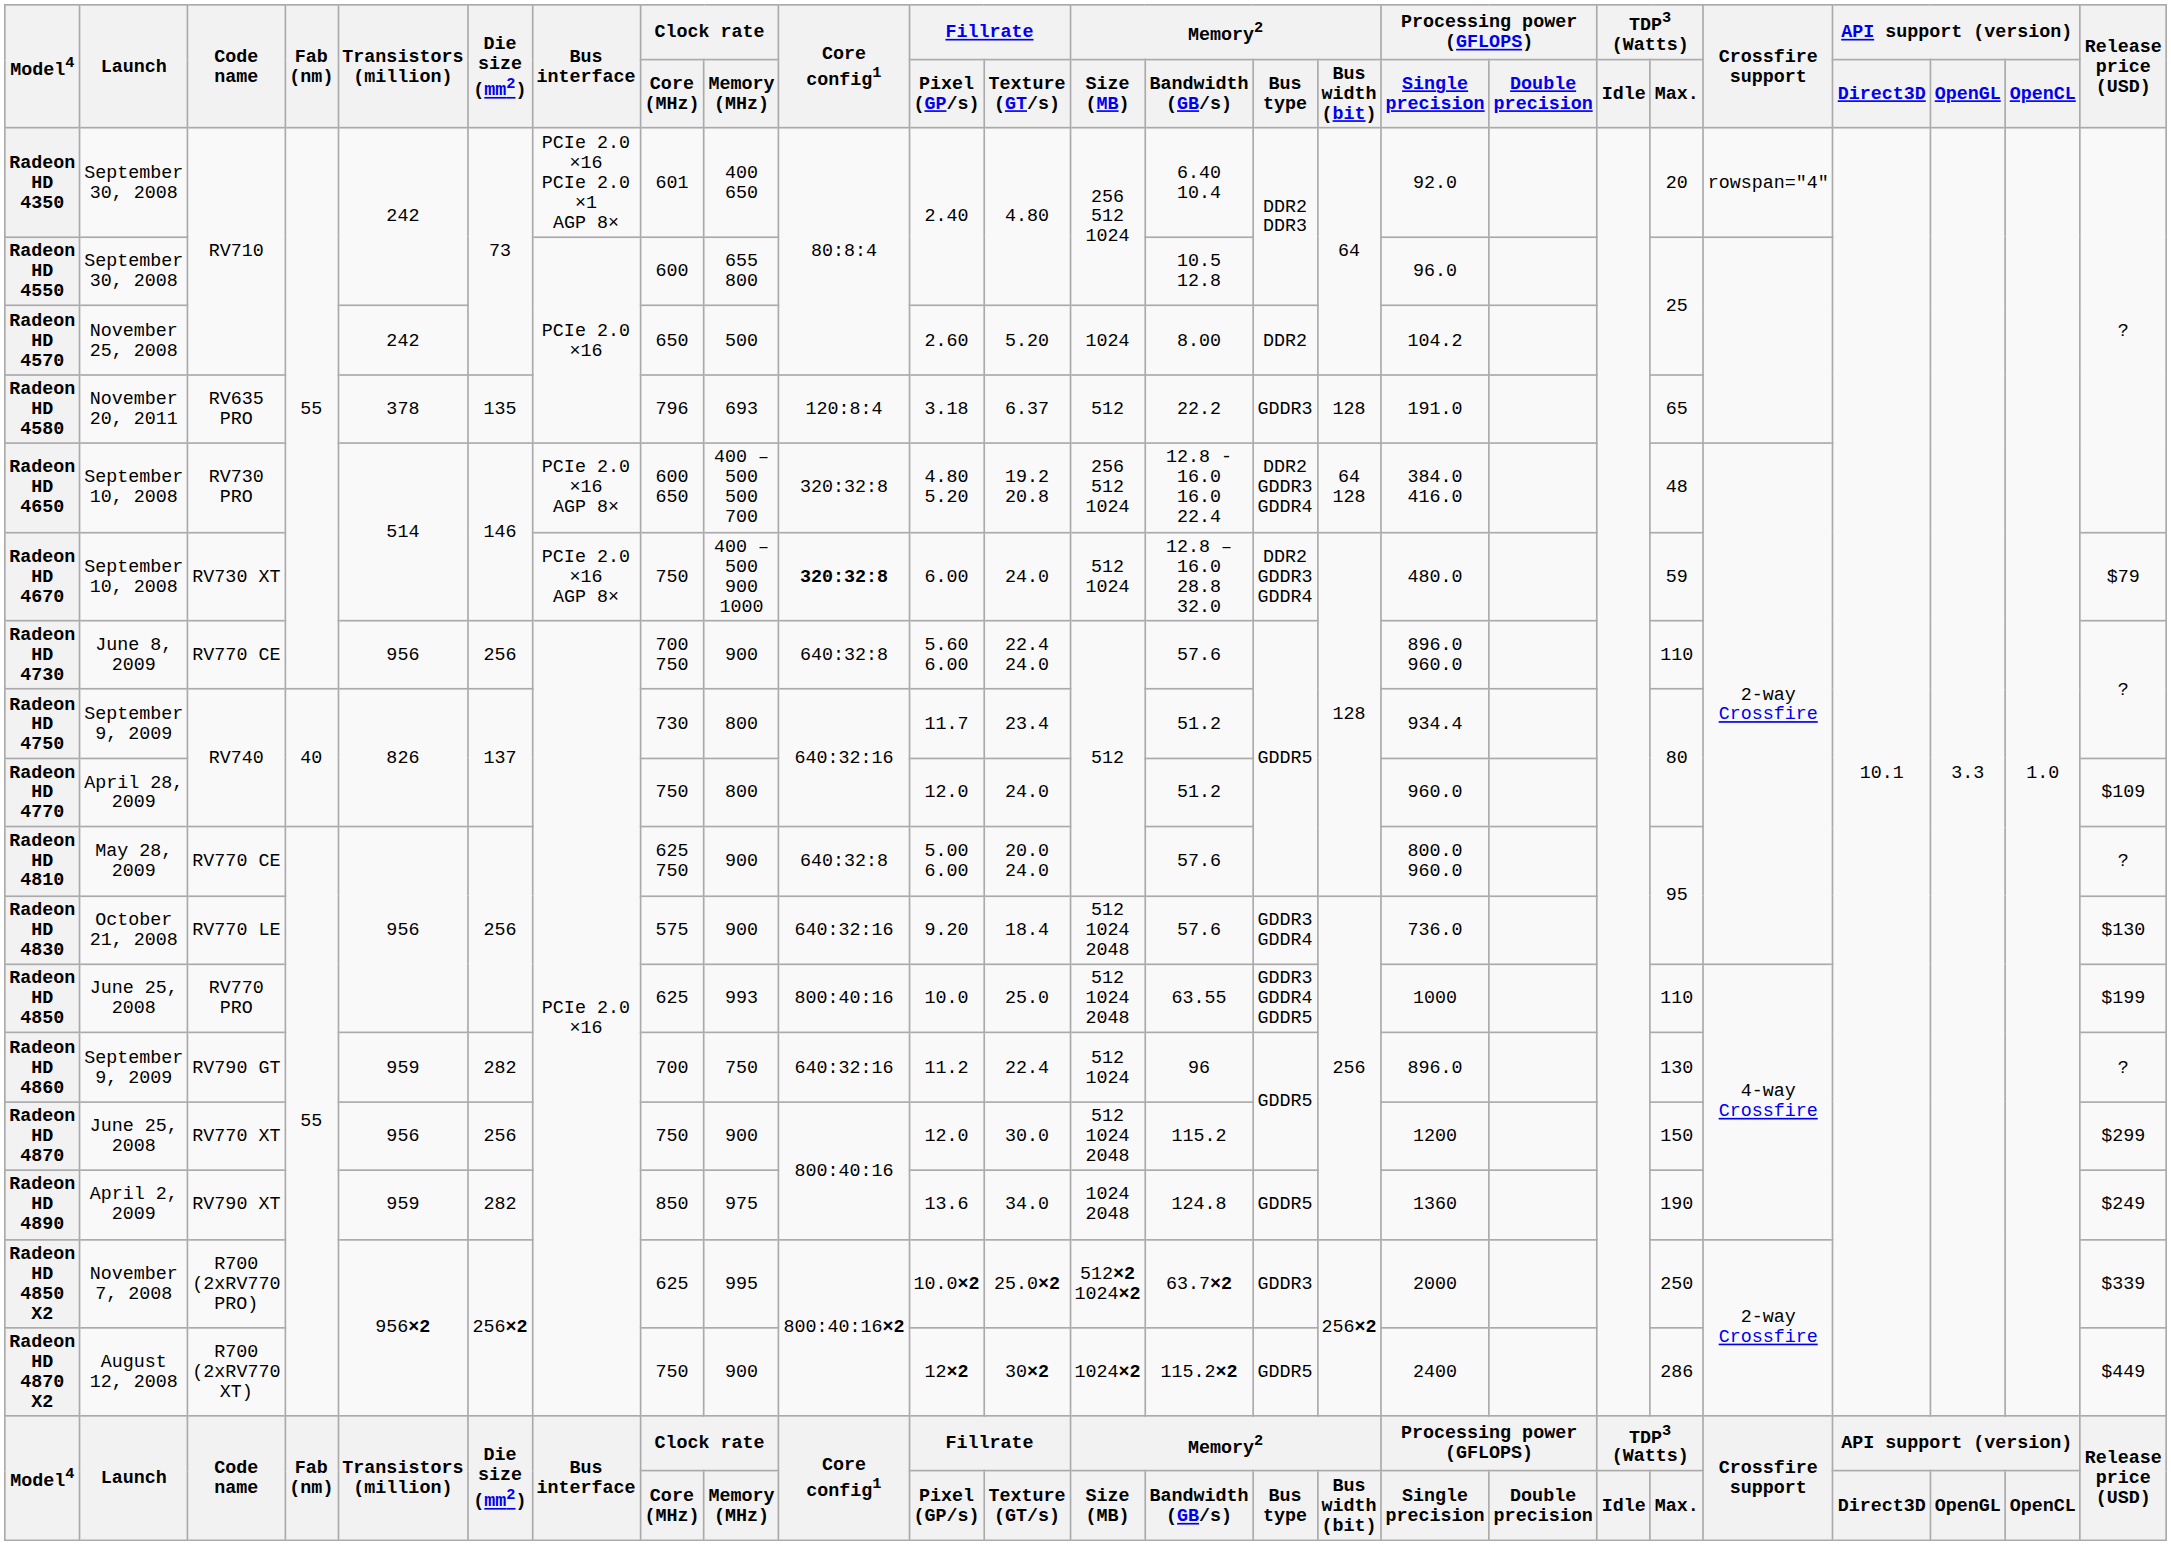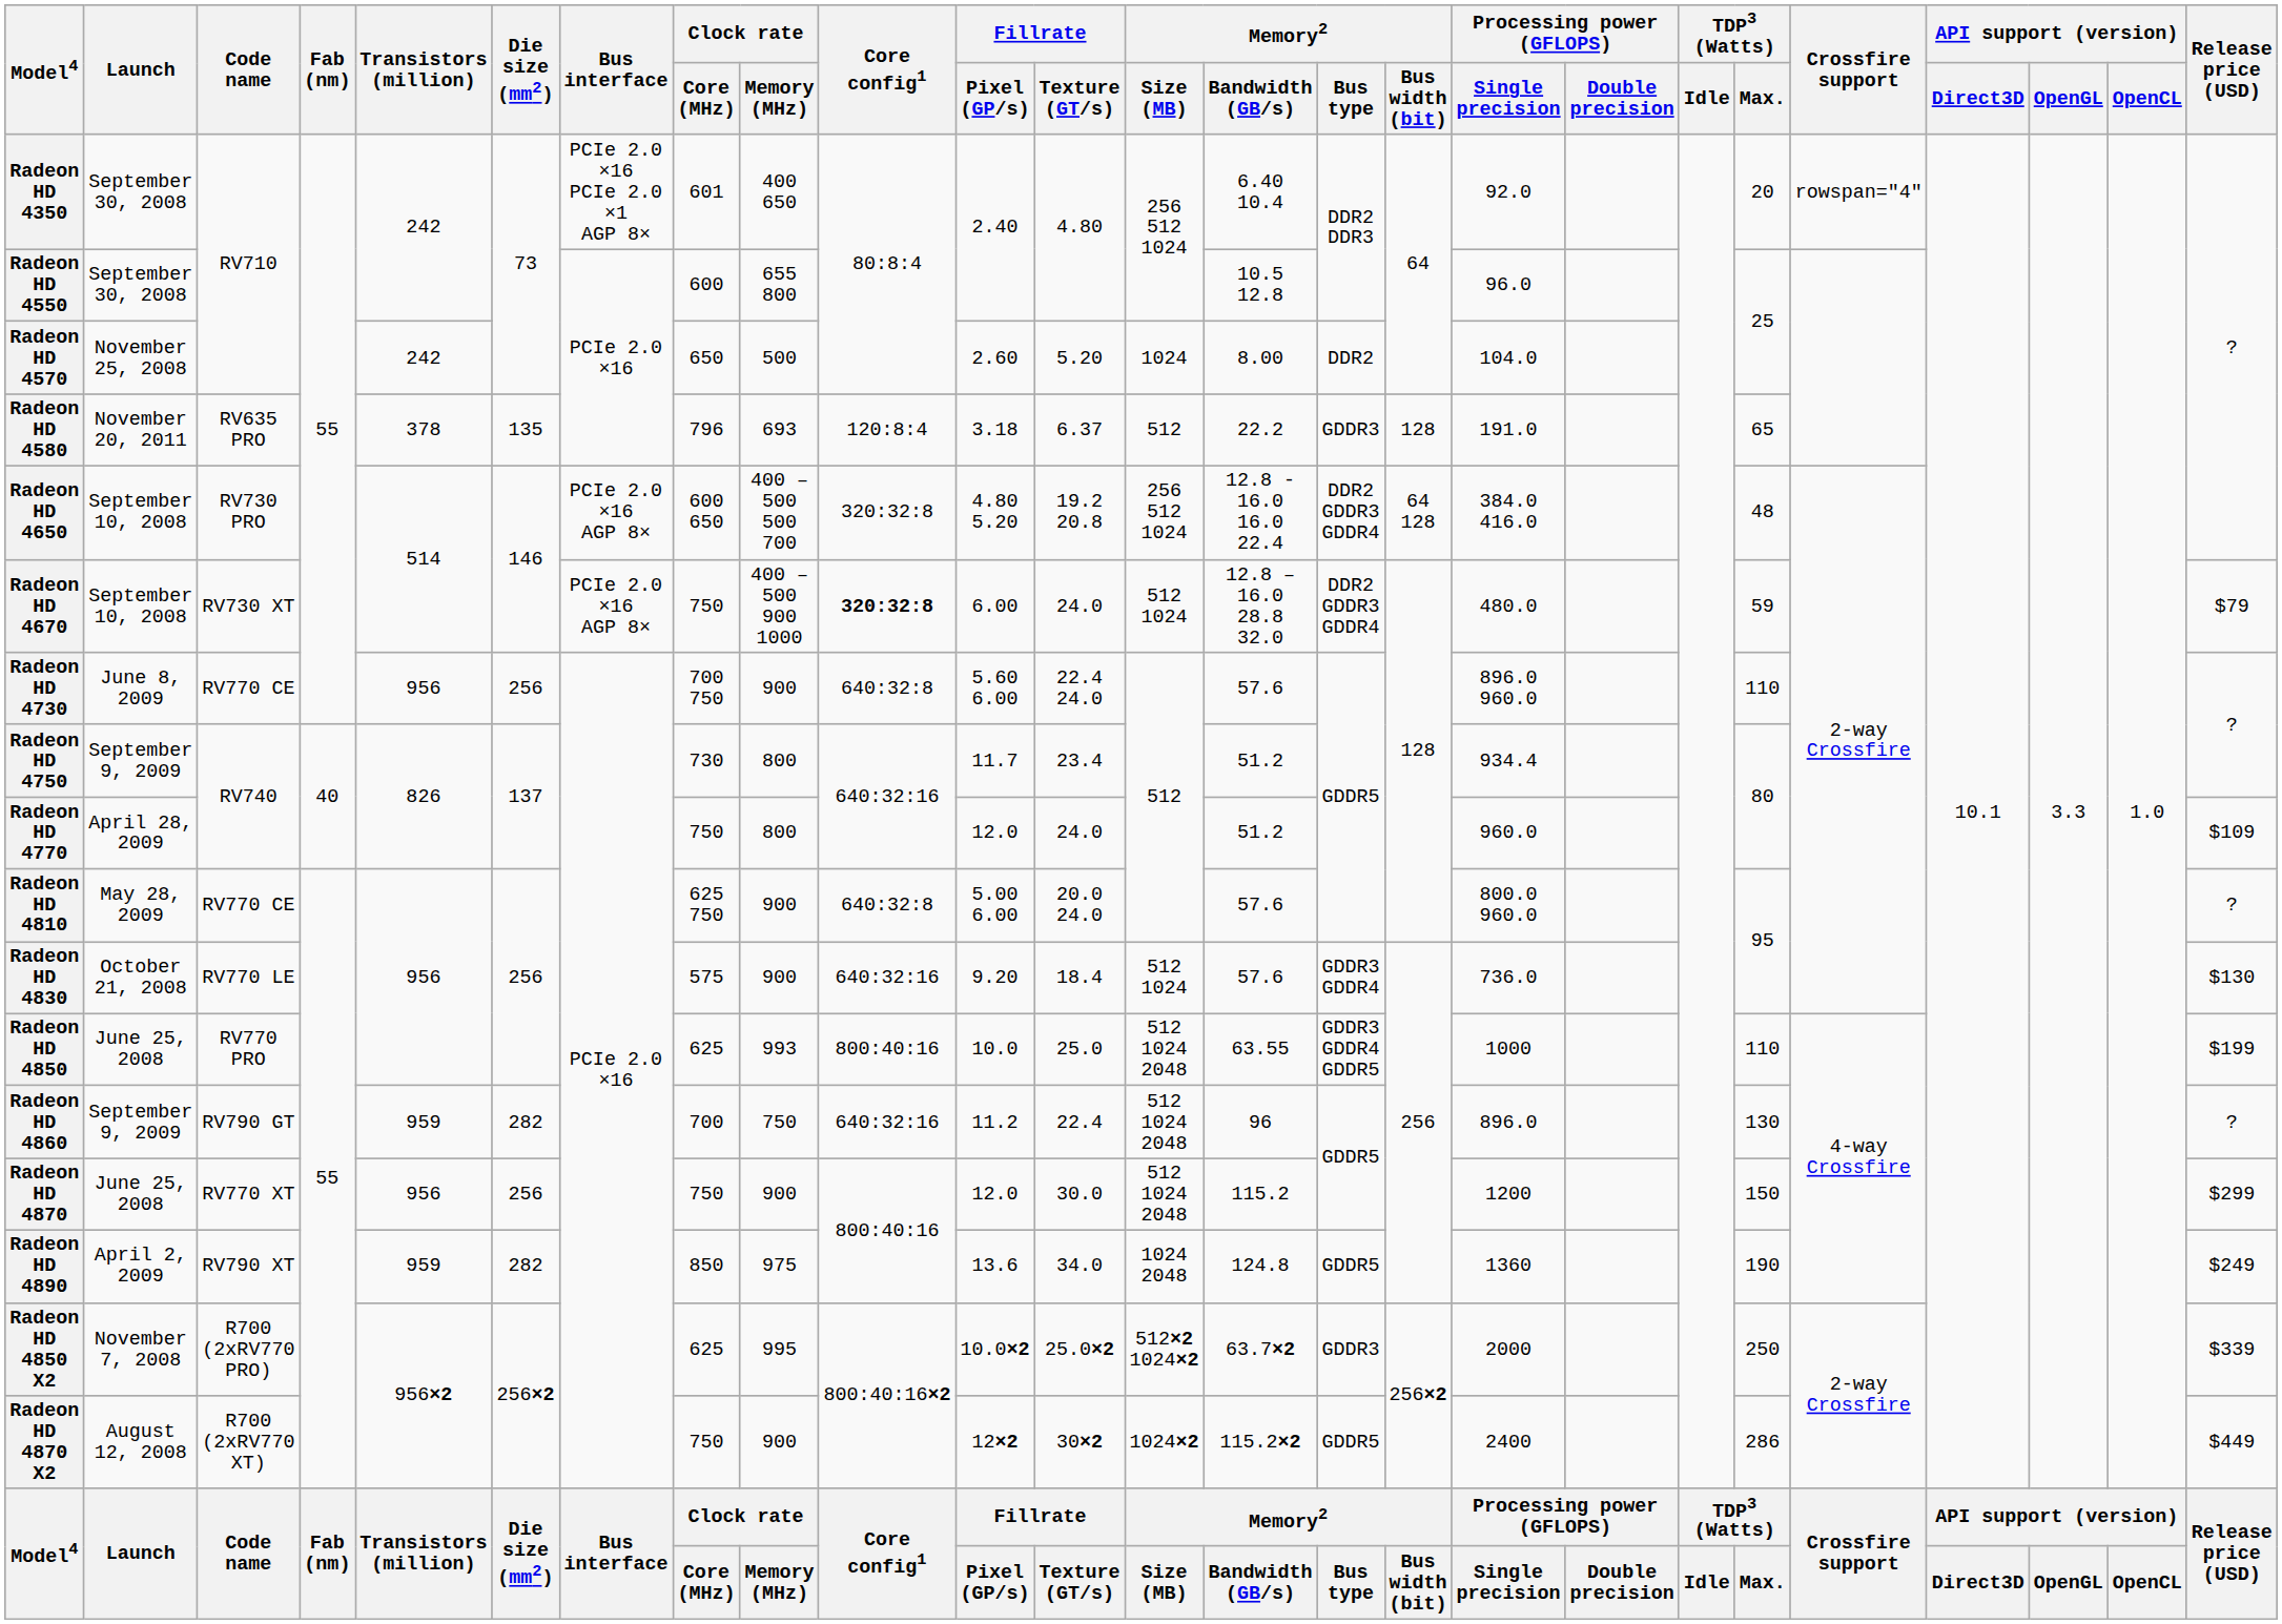Radeon HD 4570 | Processing power (GFLOPS) / Single precision: 104.2 -> 104.0
Radeon HD 4830 | Memory2 / Size (MB): 512 1024 2048 -> 512 1024
Radeon HD 4860 | Memory2 / Size (MB): 512 1024 -> 512 1024 2048
